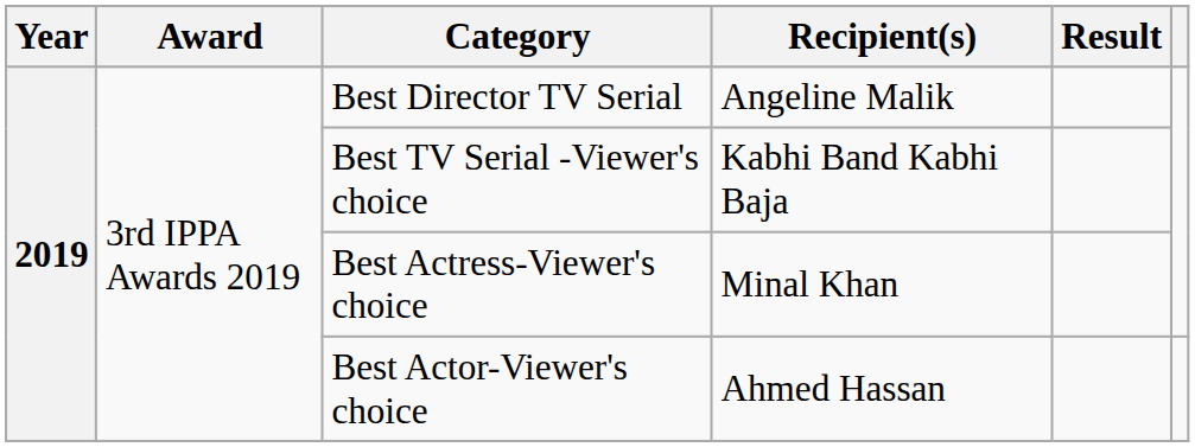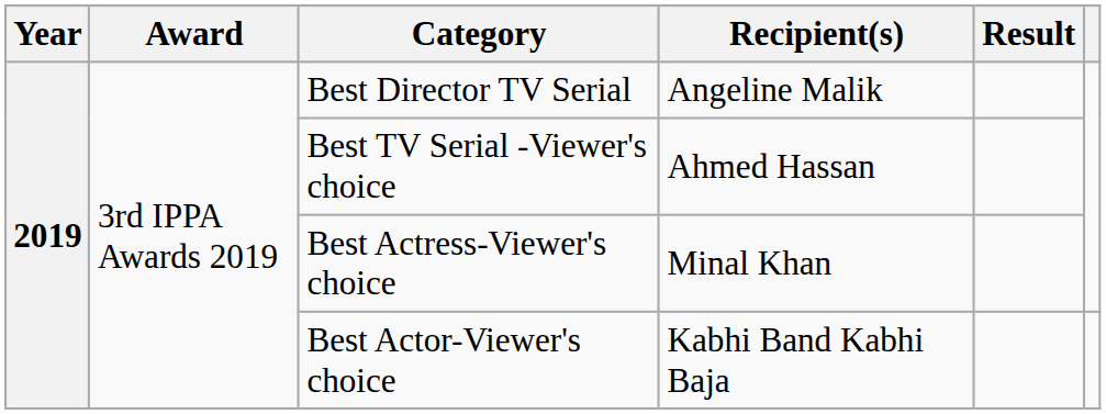Best TV Serial -Viewer's choice | Recipient(s): Kabhi Band Kabhi Baja -> Ahmed Hassan
Best Actor-Viewer's choice | Recipient(s): Ahmed Hassan -> Kabhi Band Kabhi Baja
